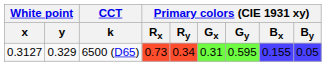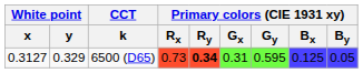0.3127 | Primary colors (CIE 1931 xy) / Ry: normal -> bold
0.3127 | Primary colors (CIE 1931 xy) / Bx: 0.155 -> 0.125
